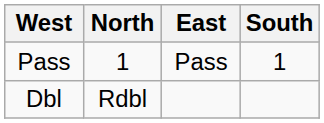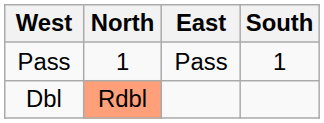Dbl | North: no background -> lightsalmon background
